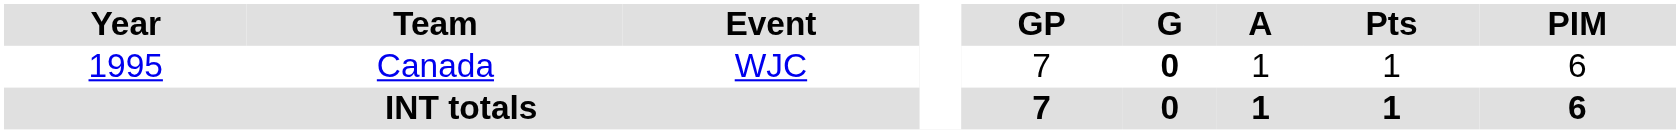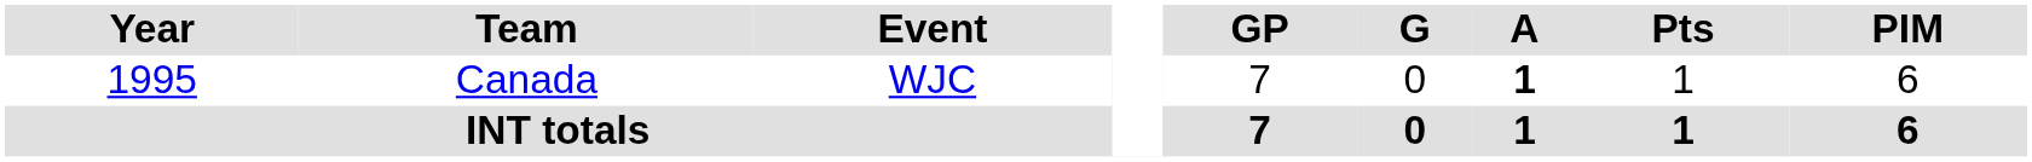Canada | G: bold -> normal
Canada | A: normal -> bold
